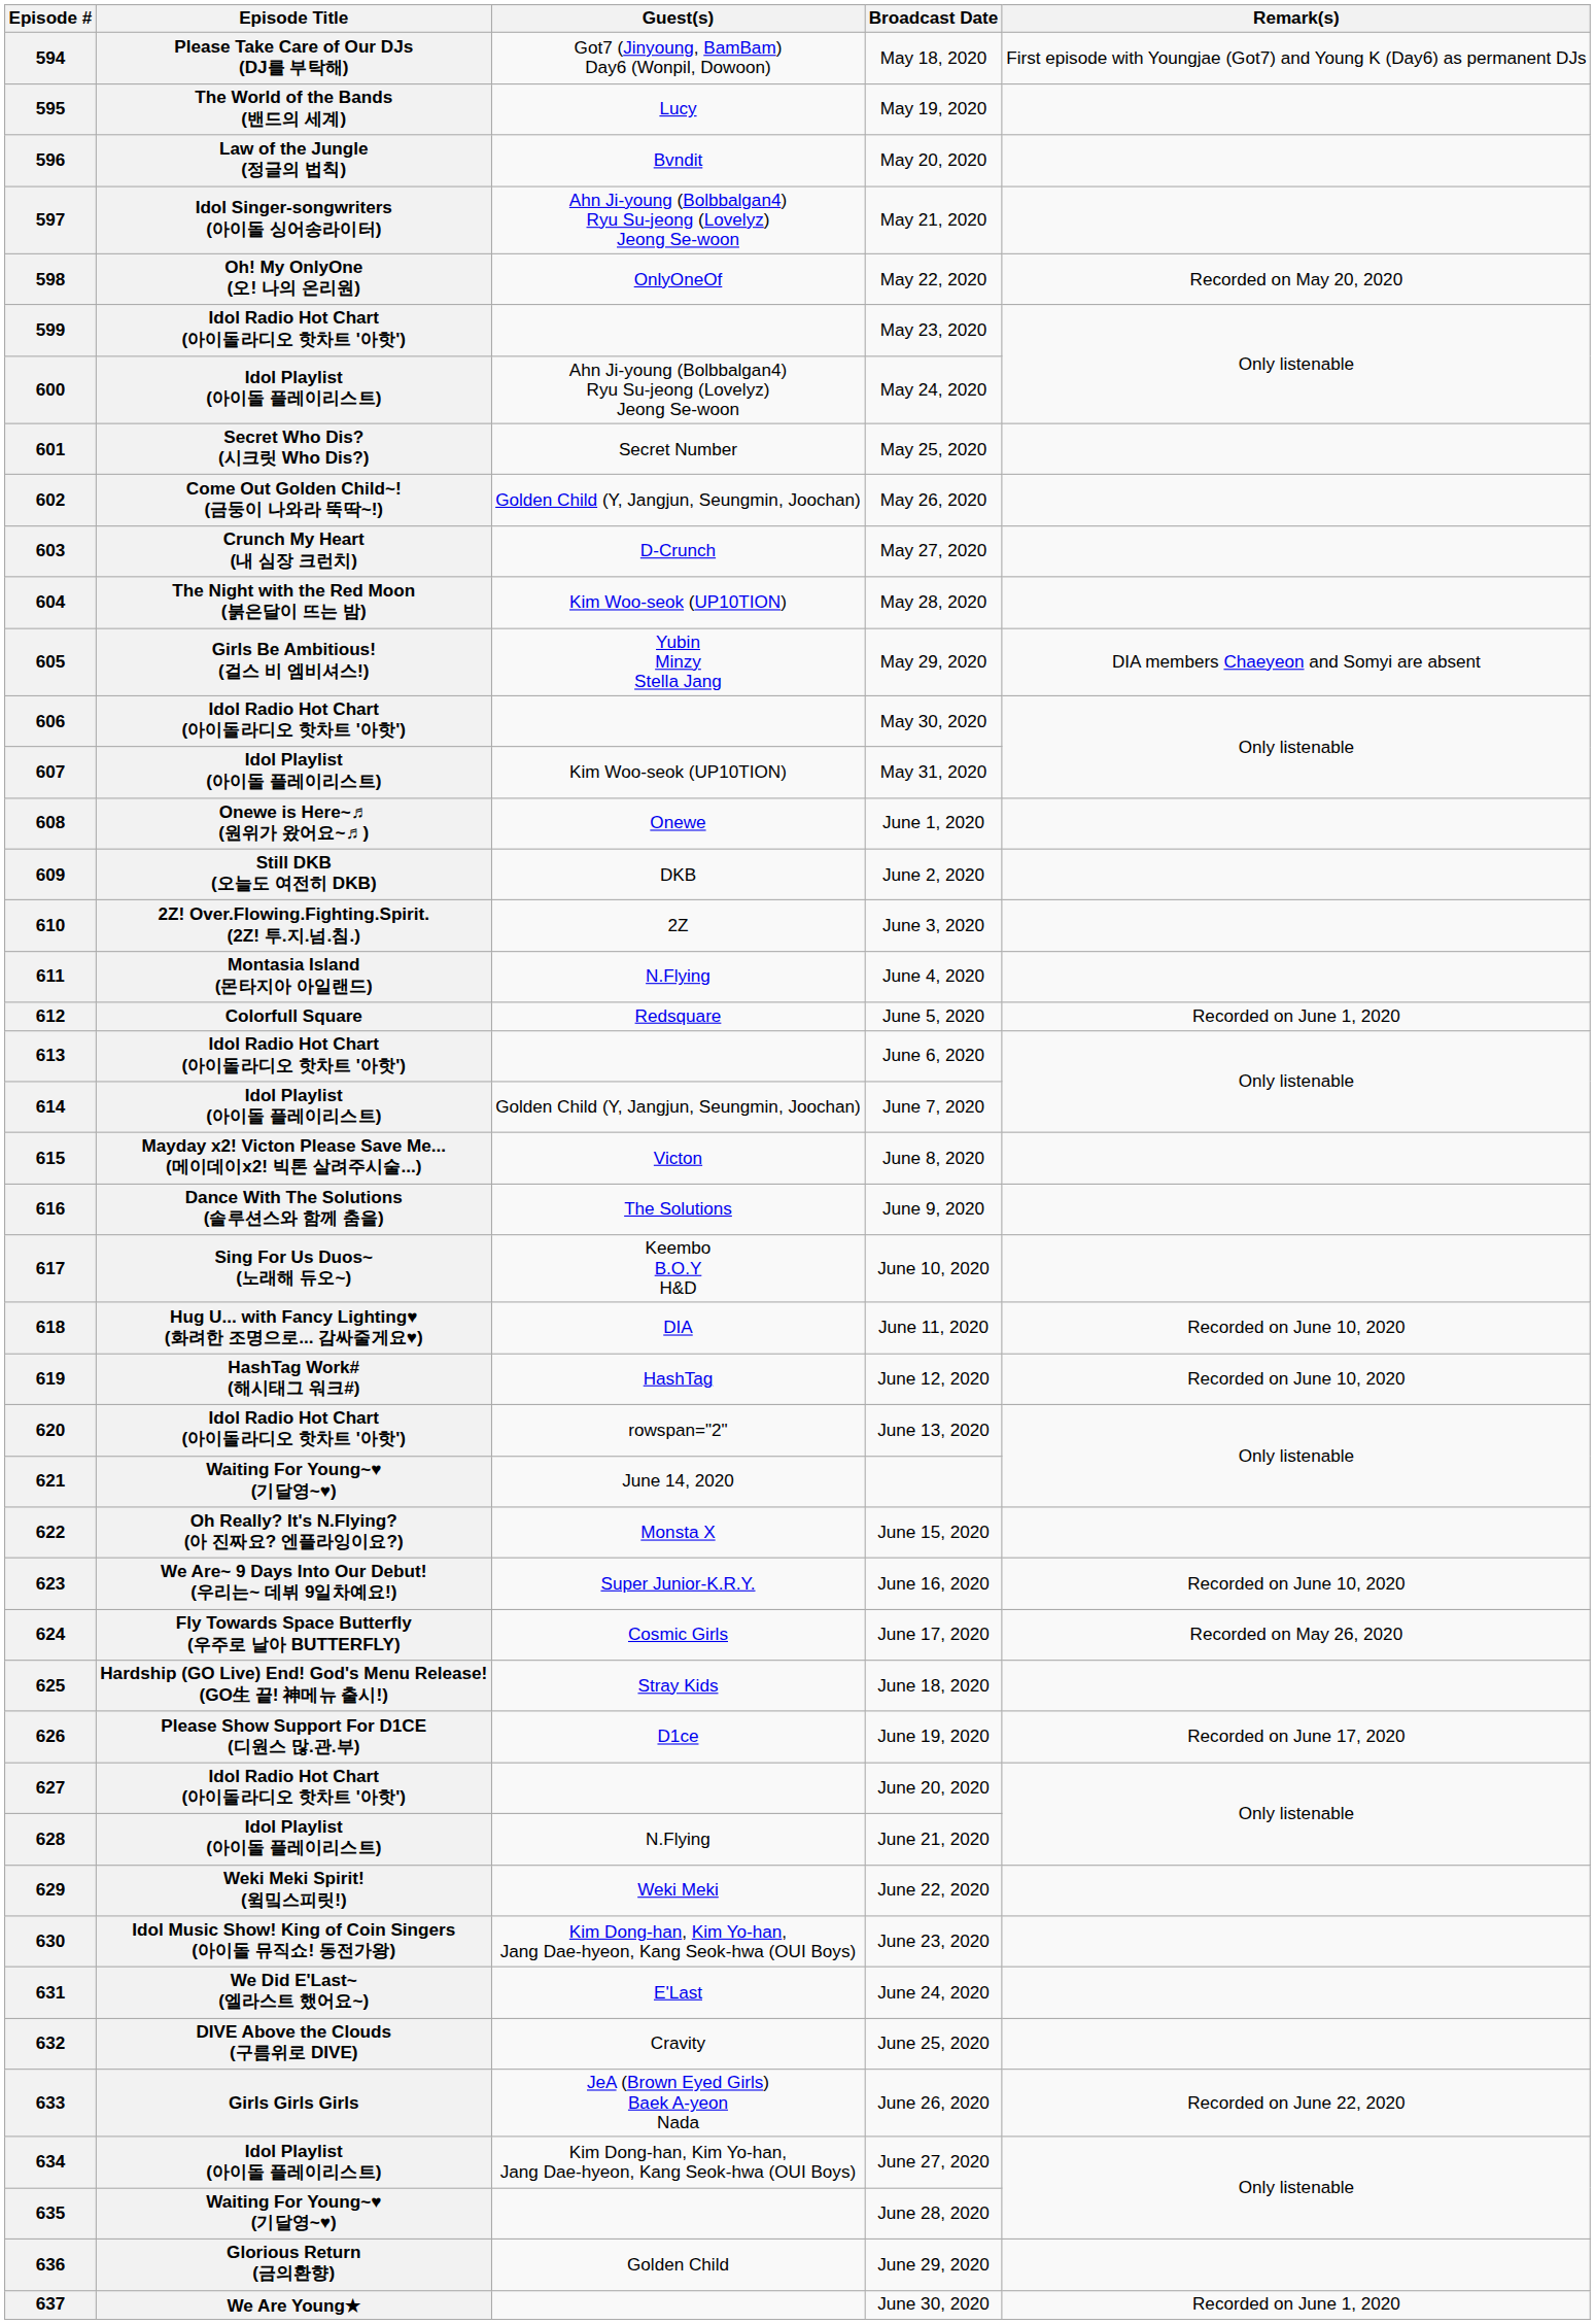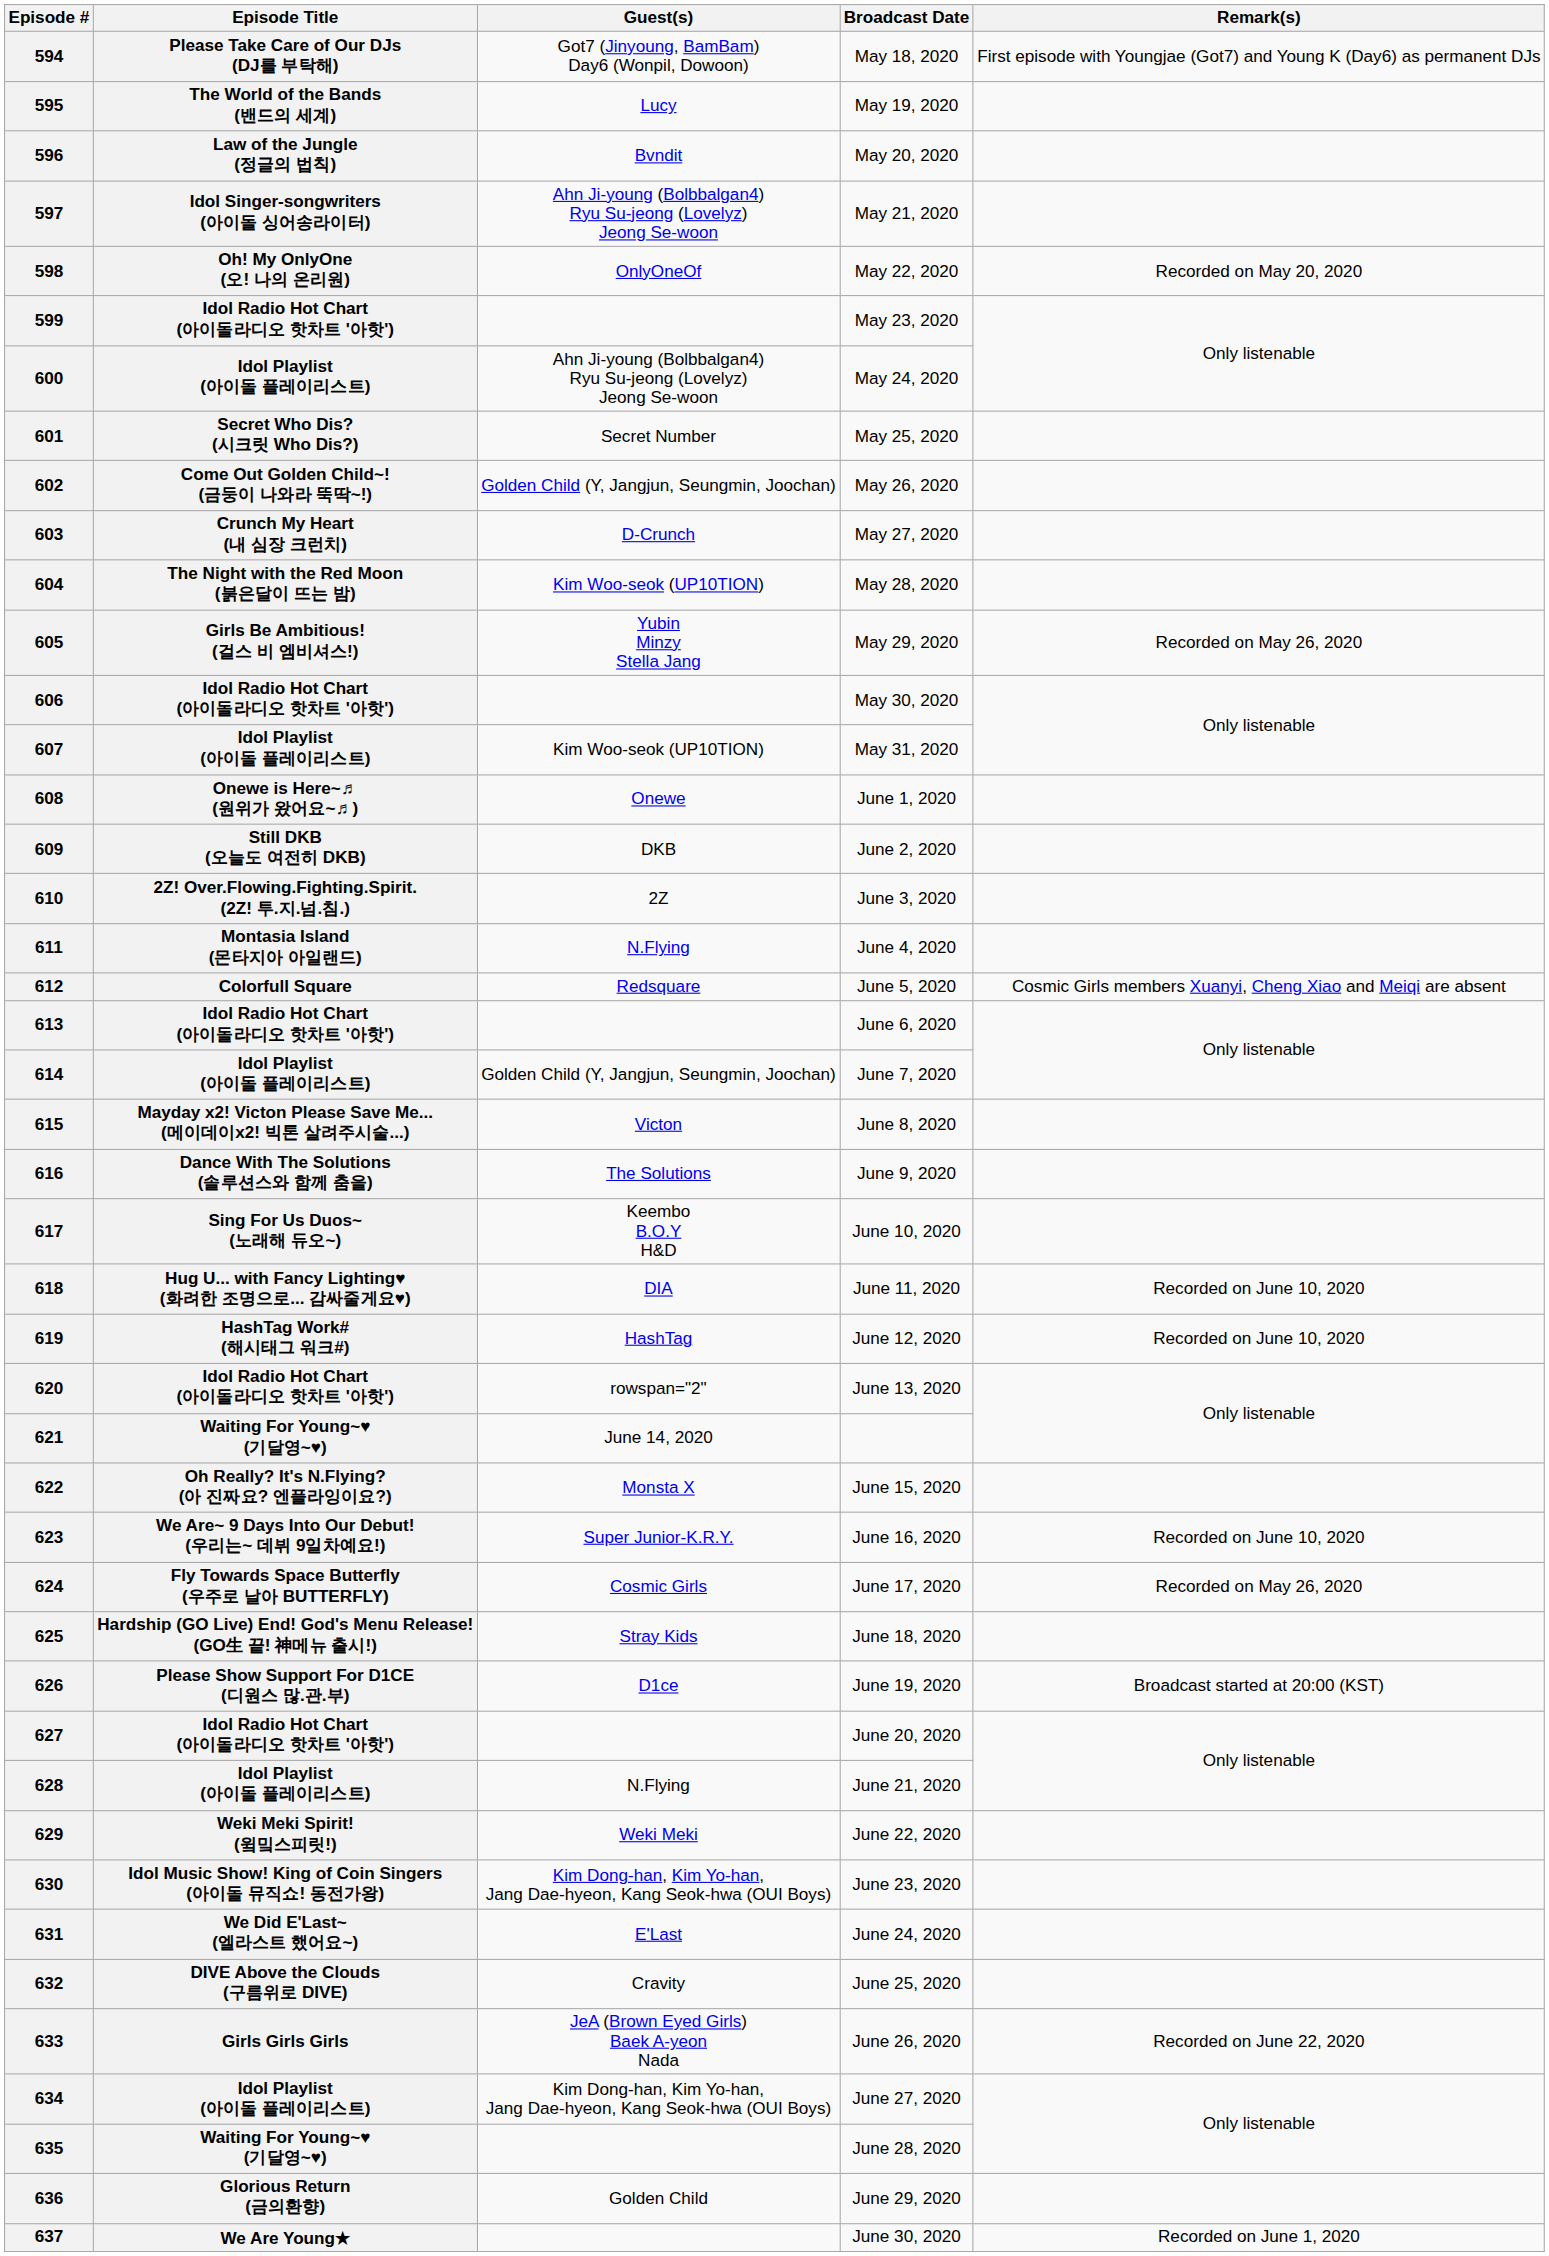605 | Remark(s): DIA members Chaeyeon and Somyi are absent -> Recorded on May 26, 2020
612 | Remark(s): Recorded on June 1, 2020 -> Cosmic Girls members Xuanyi, Cheng Xiao and Meiqi are absent
626 | Remark(s): Recorded on June 17, 2020 -> Broadcast started at 20:00 (KST)
